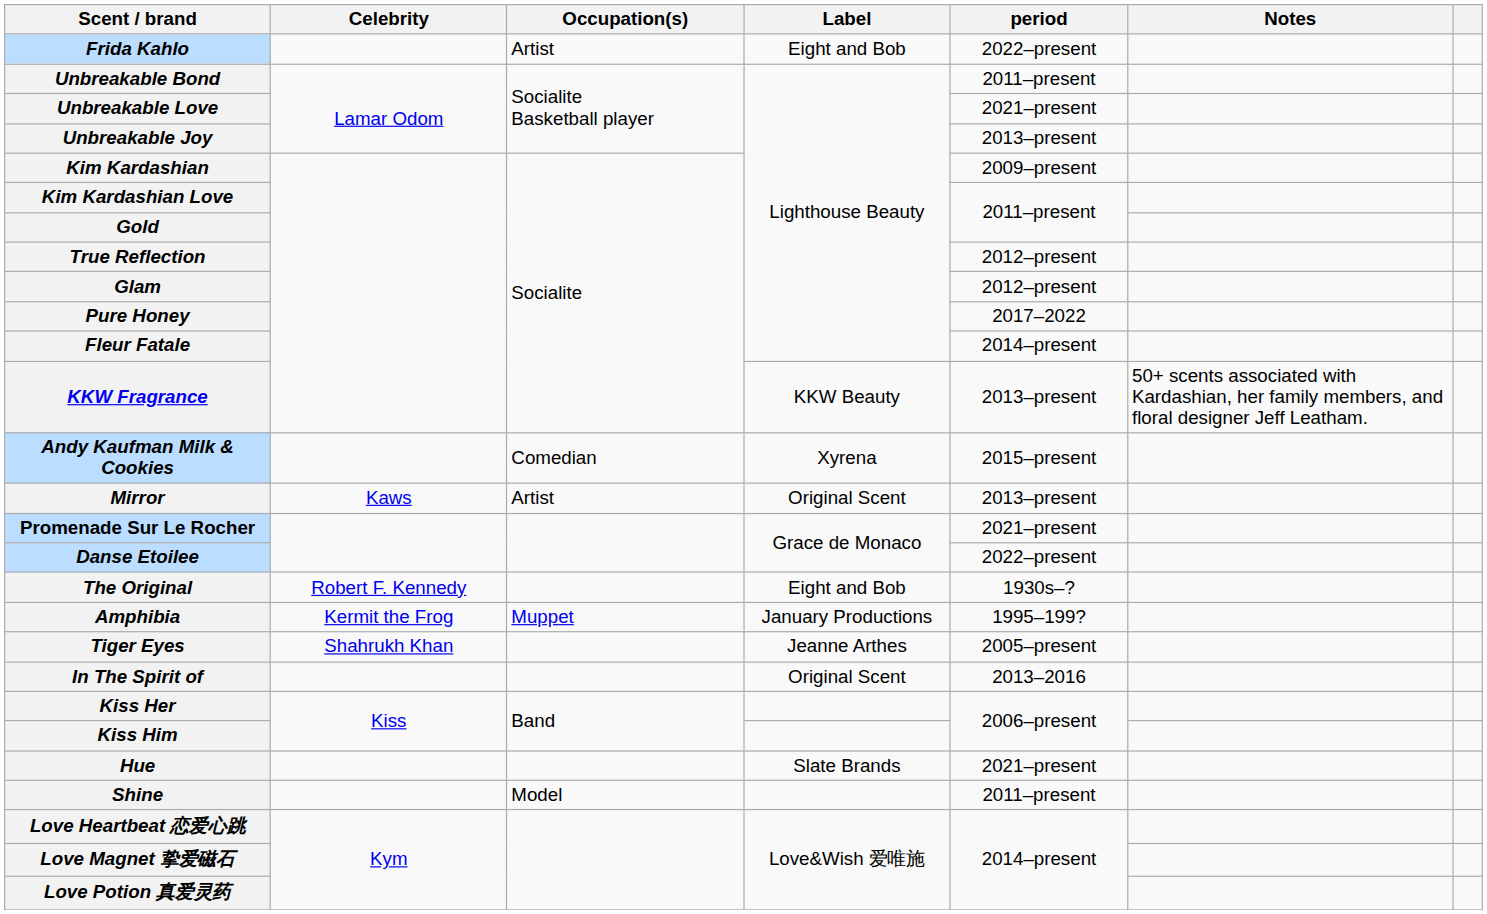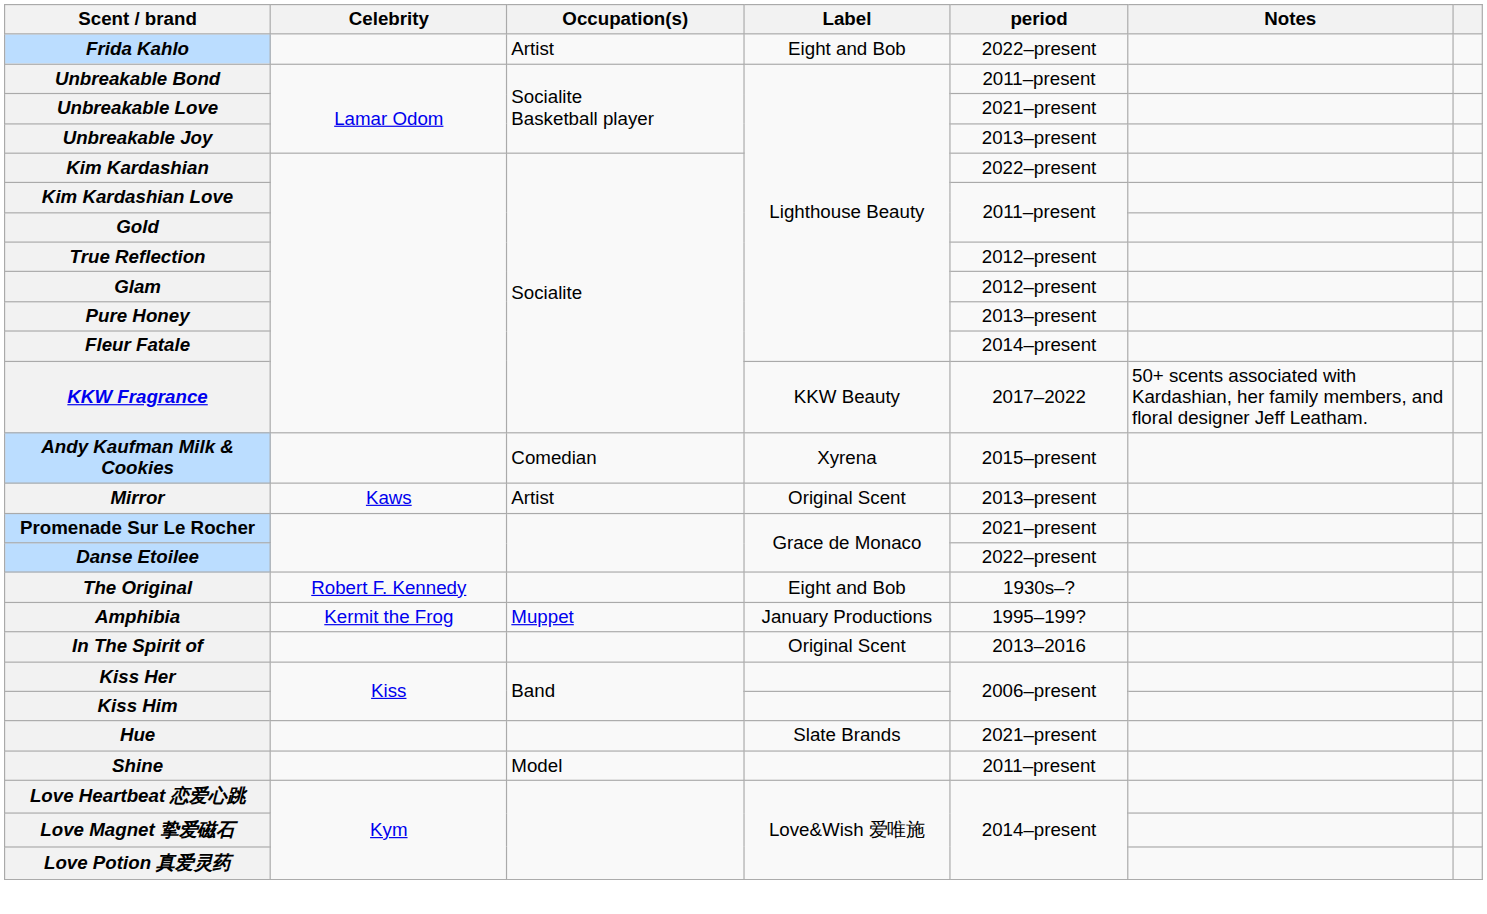Kim Kardashian | period: 2009–present -> 2022–present
Pure Honey | period: 2017–2022 -> 2013–present
KKW Fragrance | period: 2013–present -> 2017–2022
- row: Tiger Eyes | Shahrukh Khan | Jeanne Arthes | 2005–present
